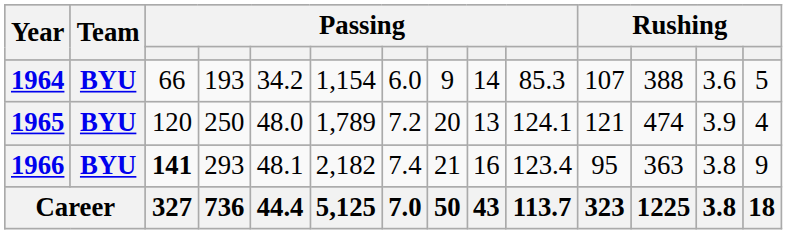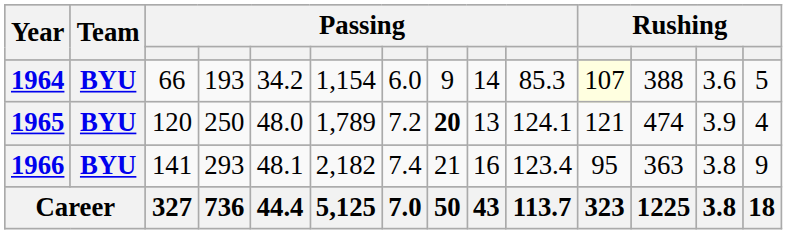1964 | column 11: no background -> lightyellow background
1965 | column 8: normal -> bold
1966 | column 3: bold -> normal
